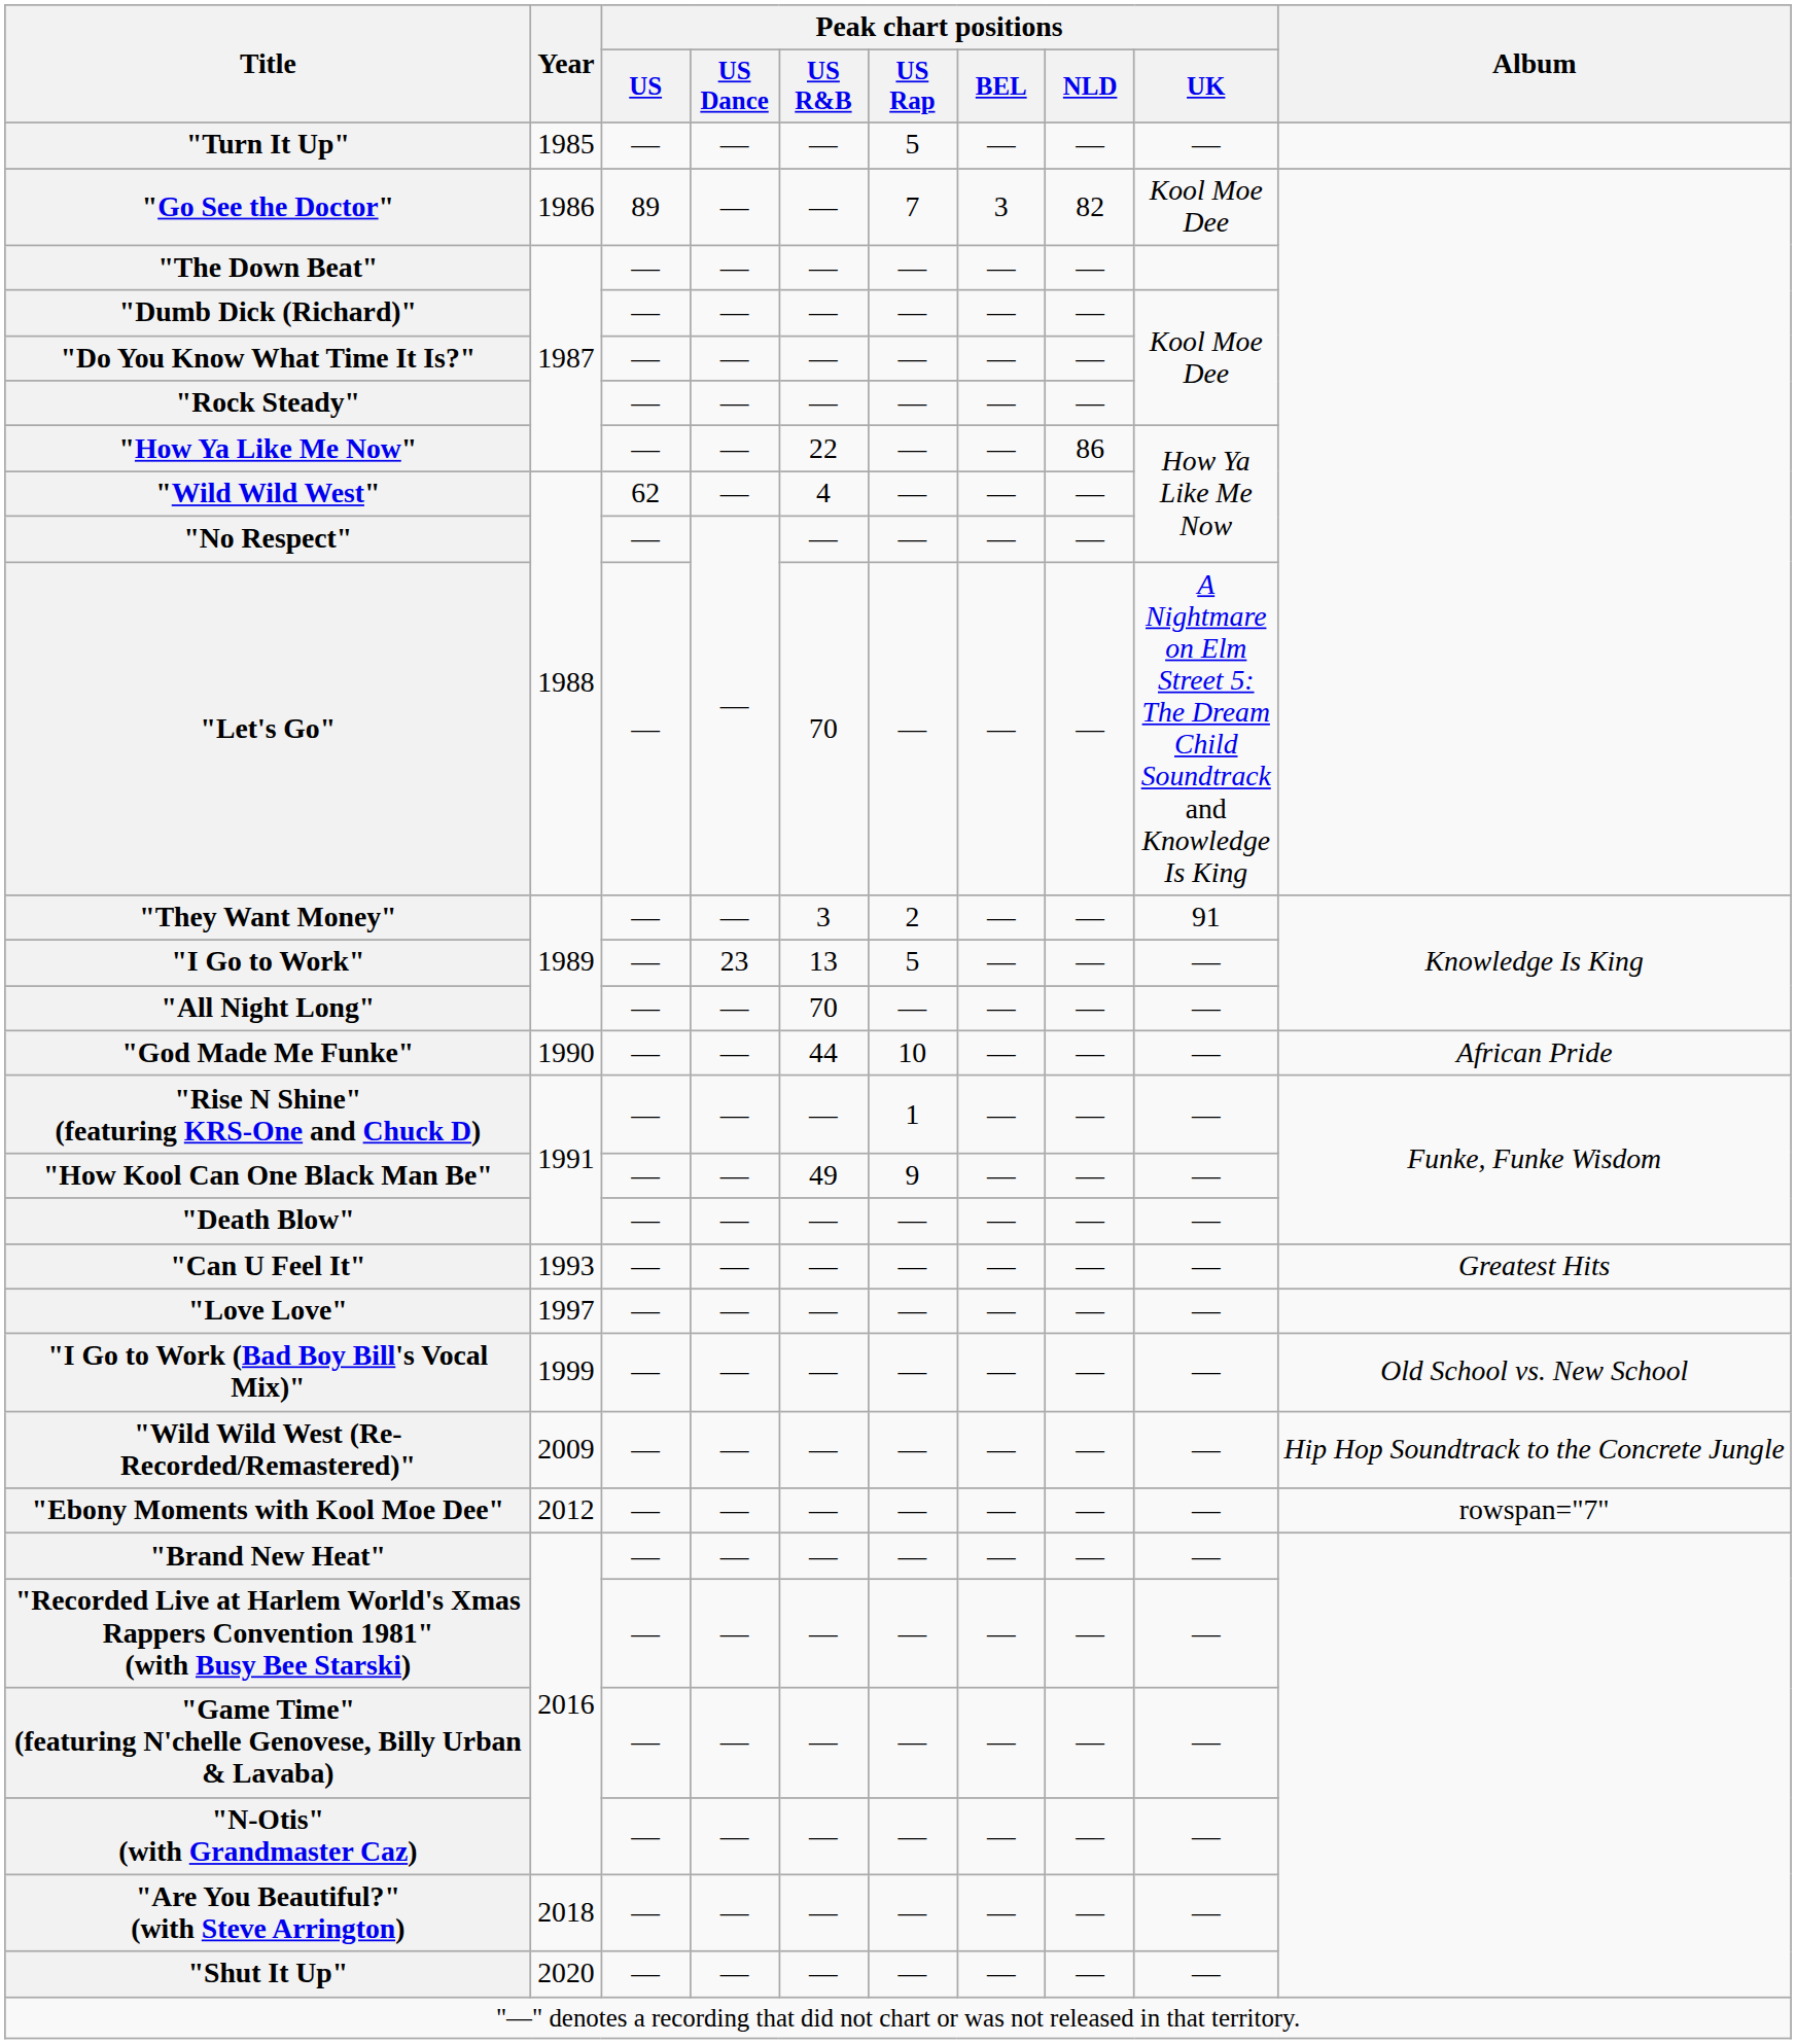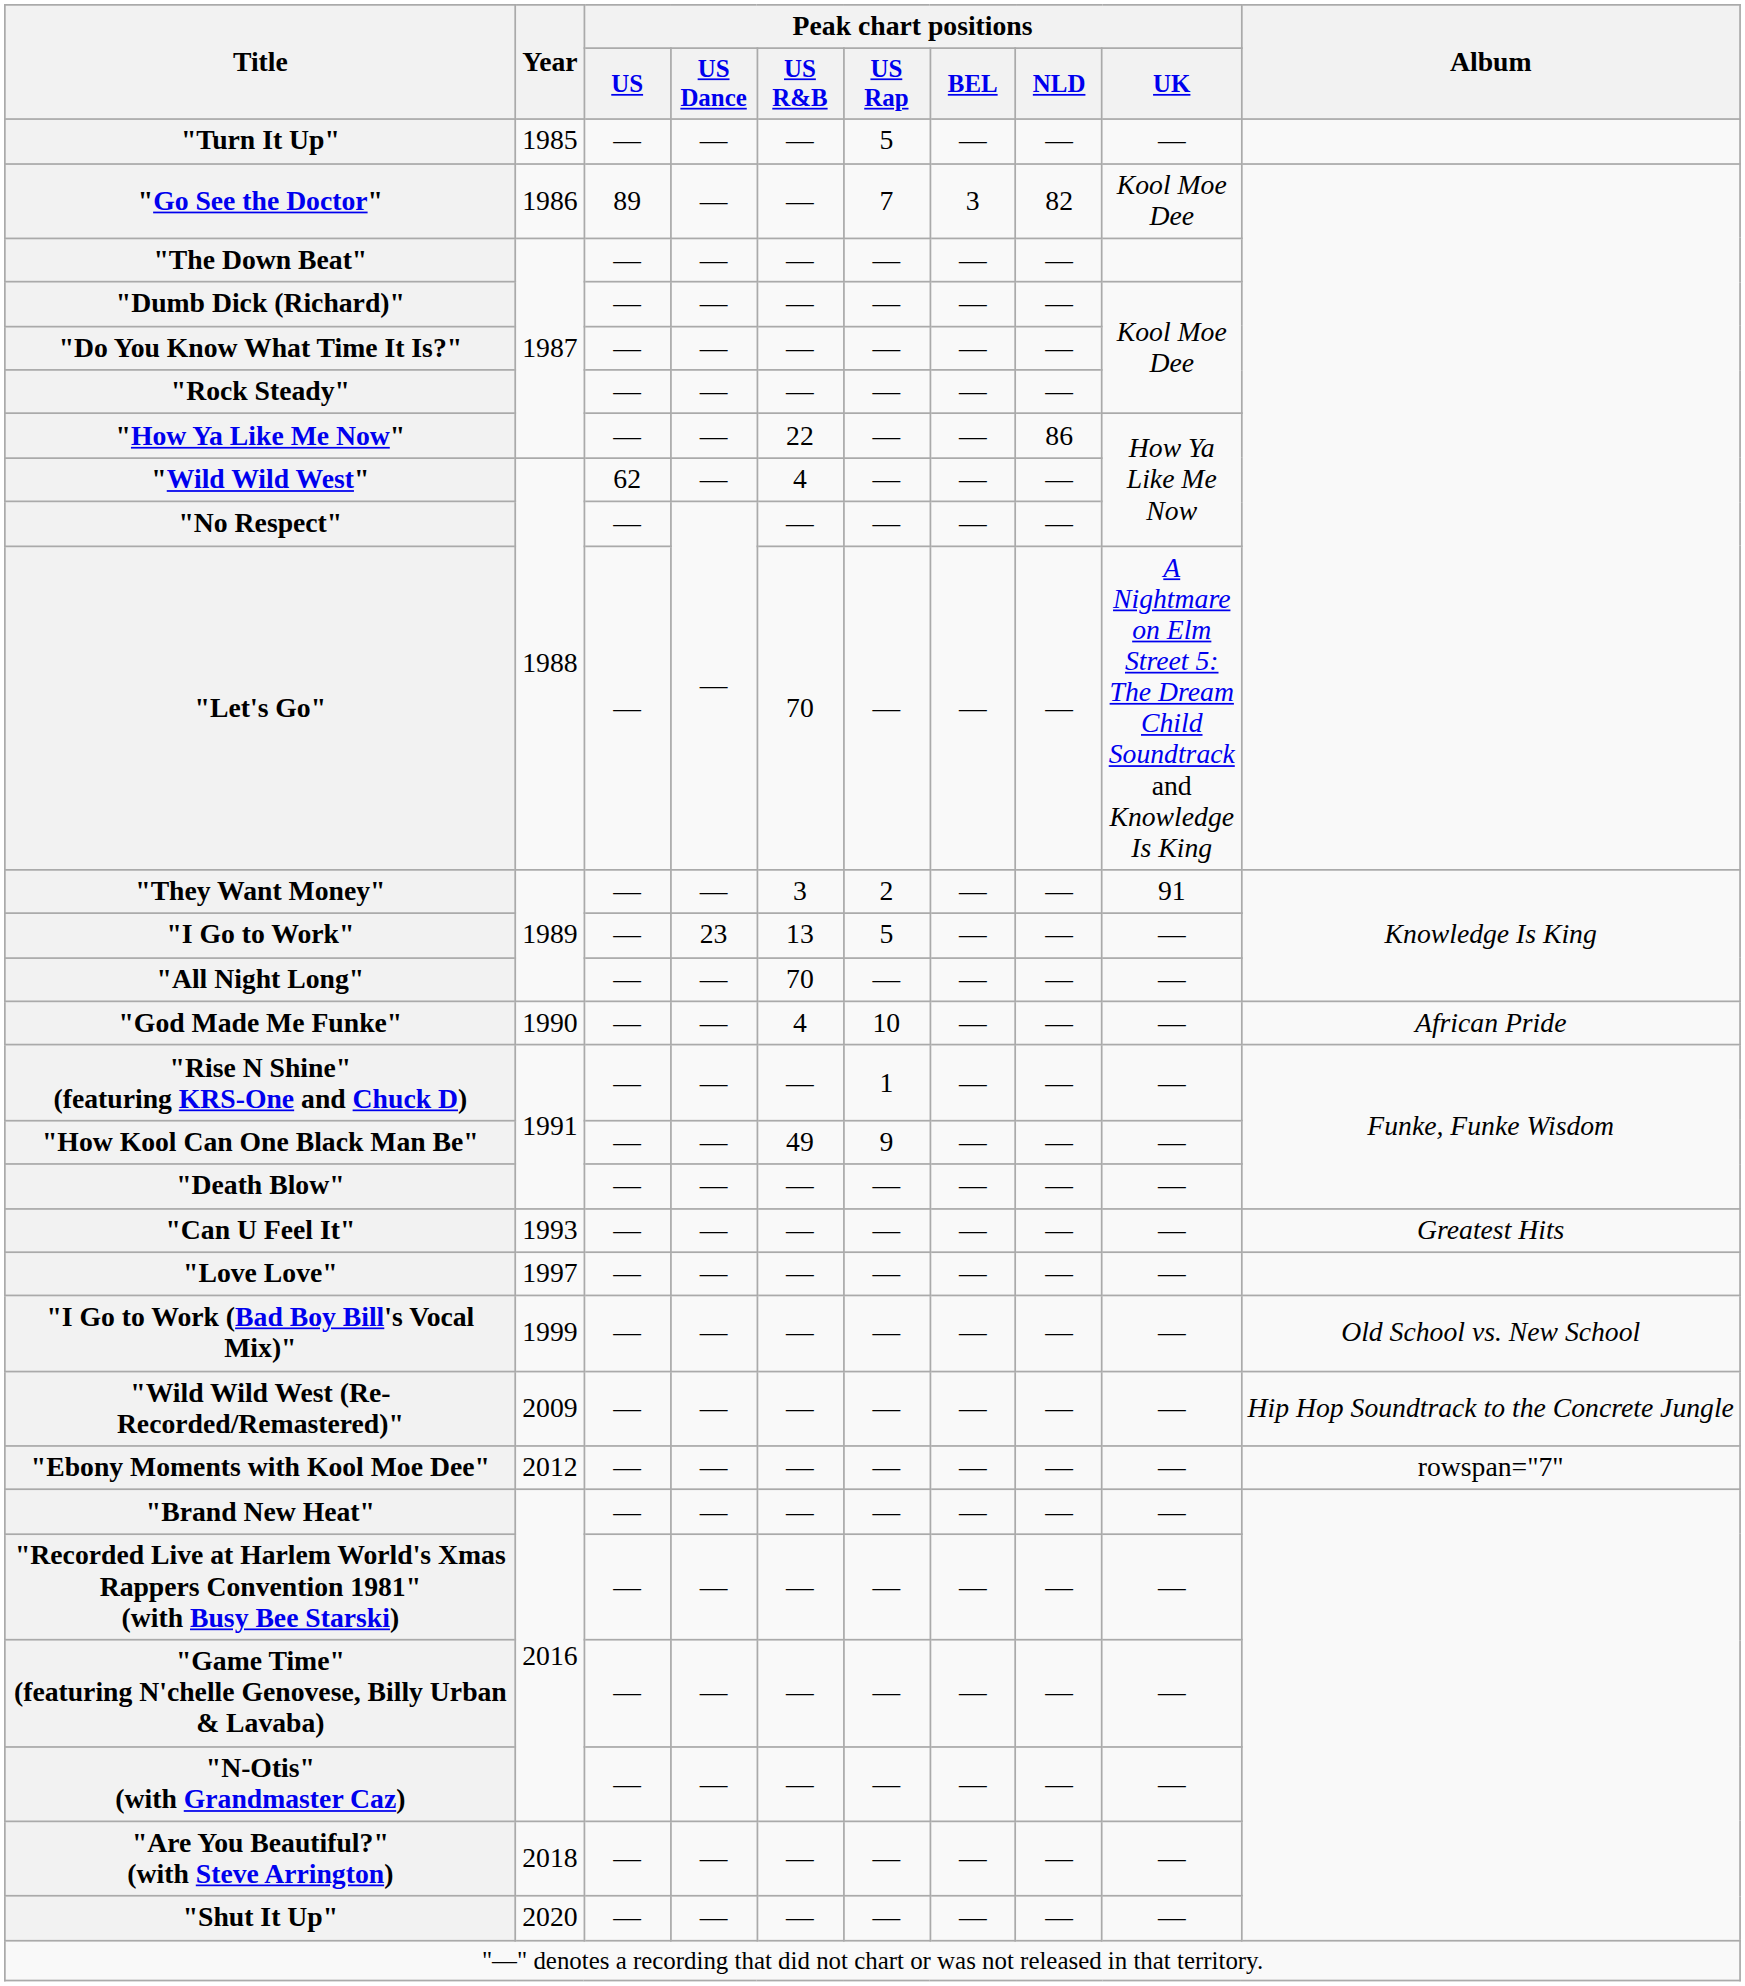"God Made Me Funke" | Peak chart positions / US R&B: 44 -> 4
